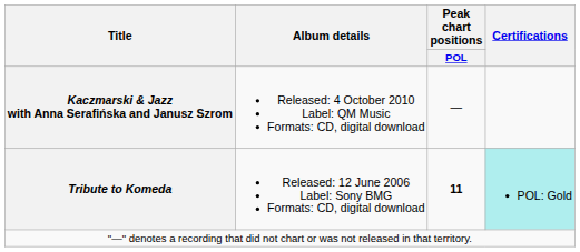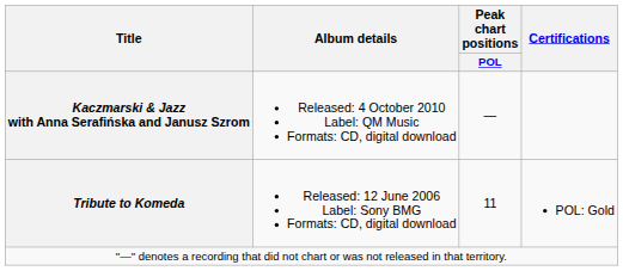Tribute to Komeda | Peak chart positions / POL: bold -> normal
Tribute to Komeda | Certifications: paleturquoise background -> no background
